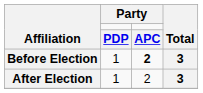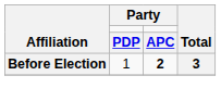- row: After Election | 1 | 2 | 3
